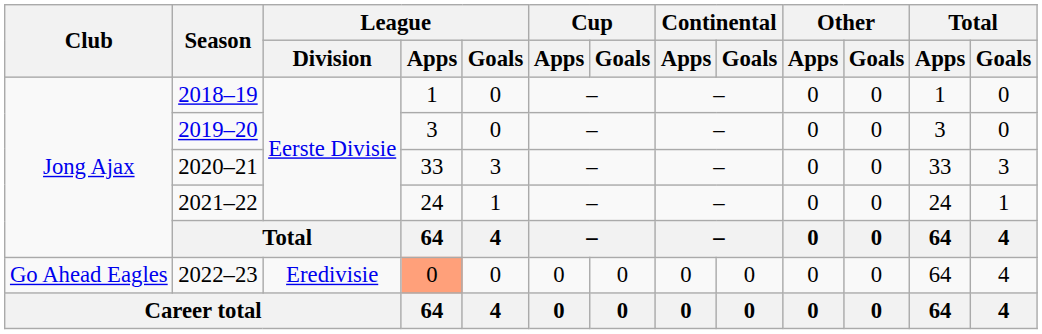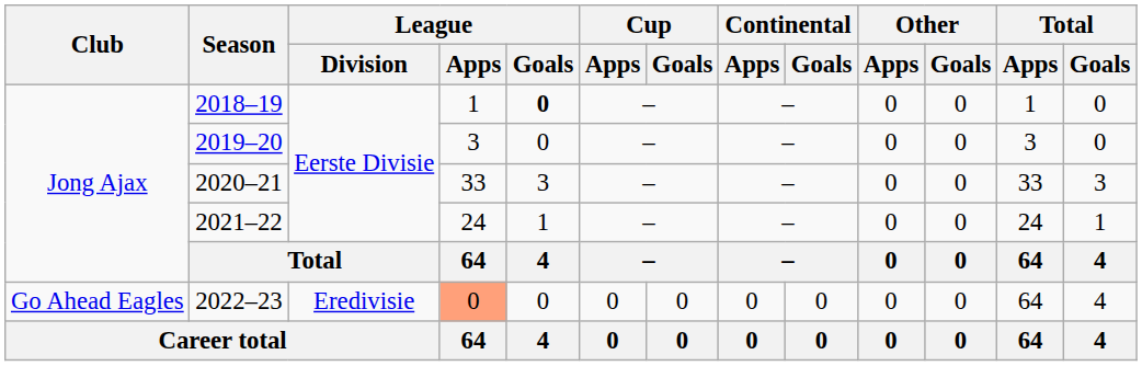2018–19 | League / Goals: normal -> bold
